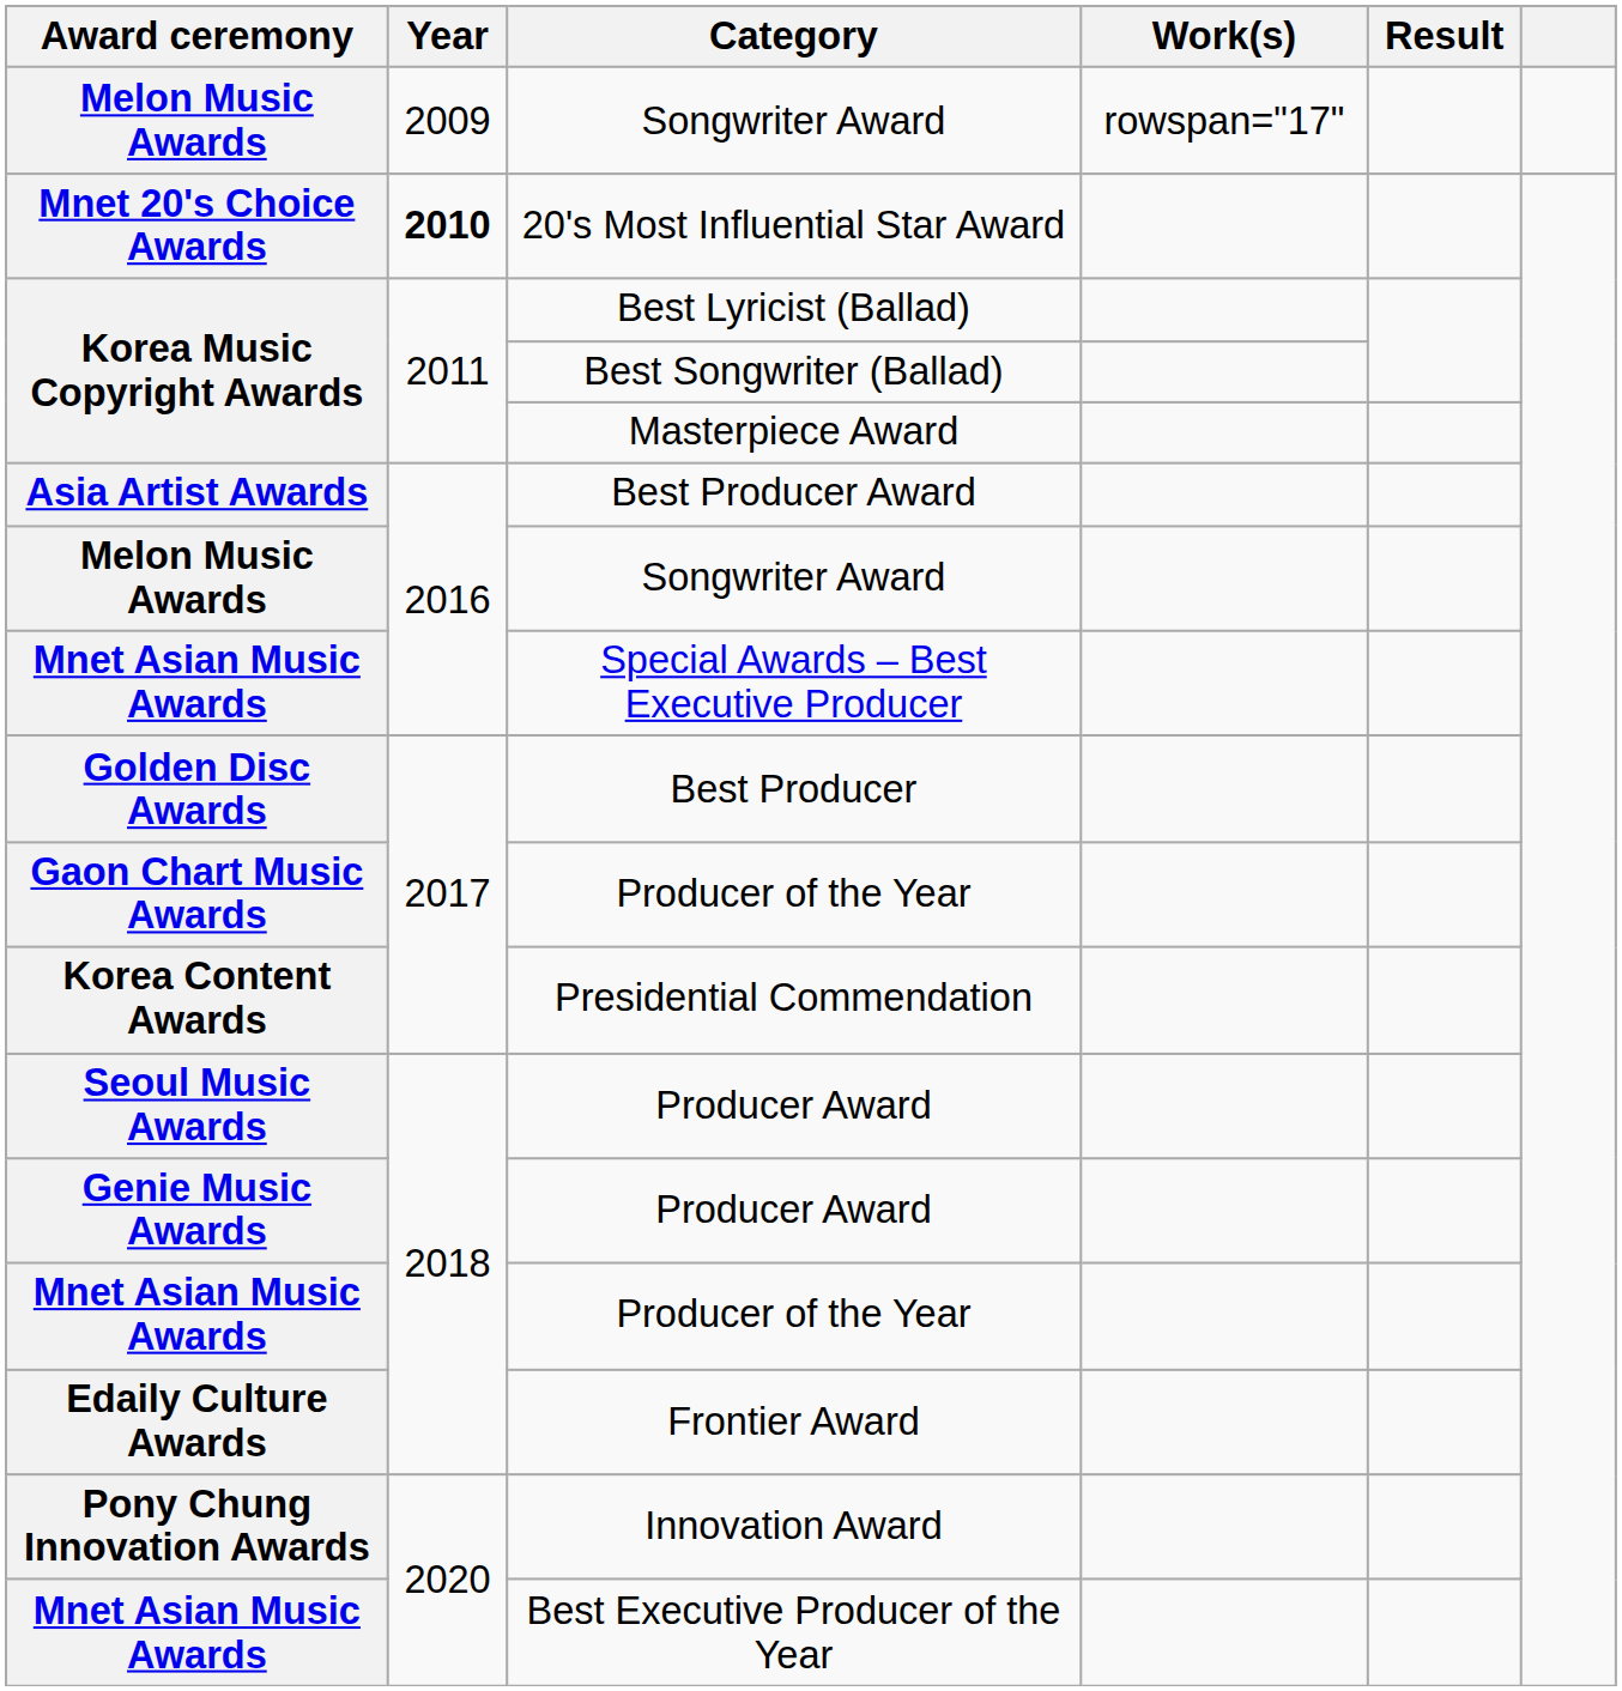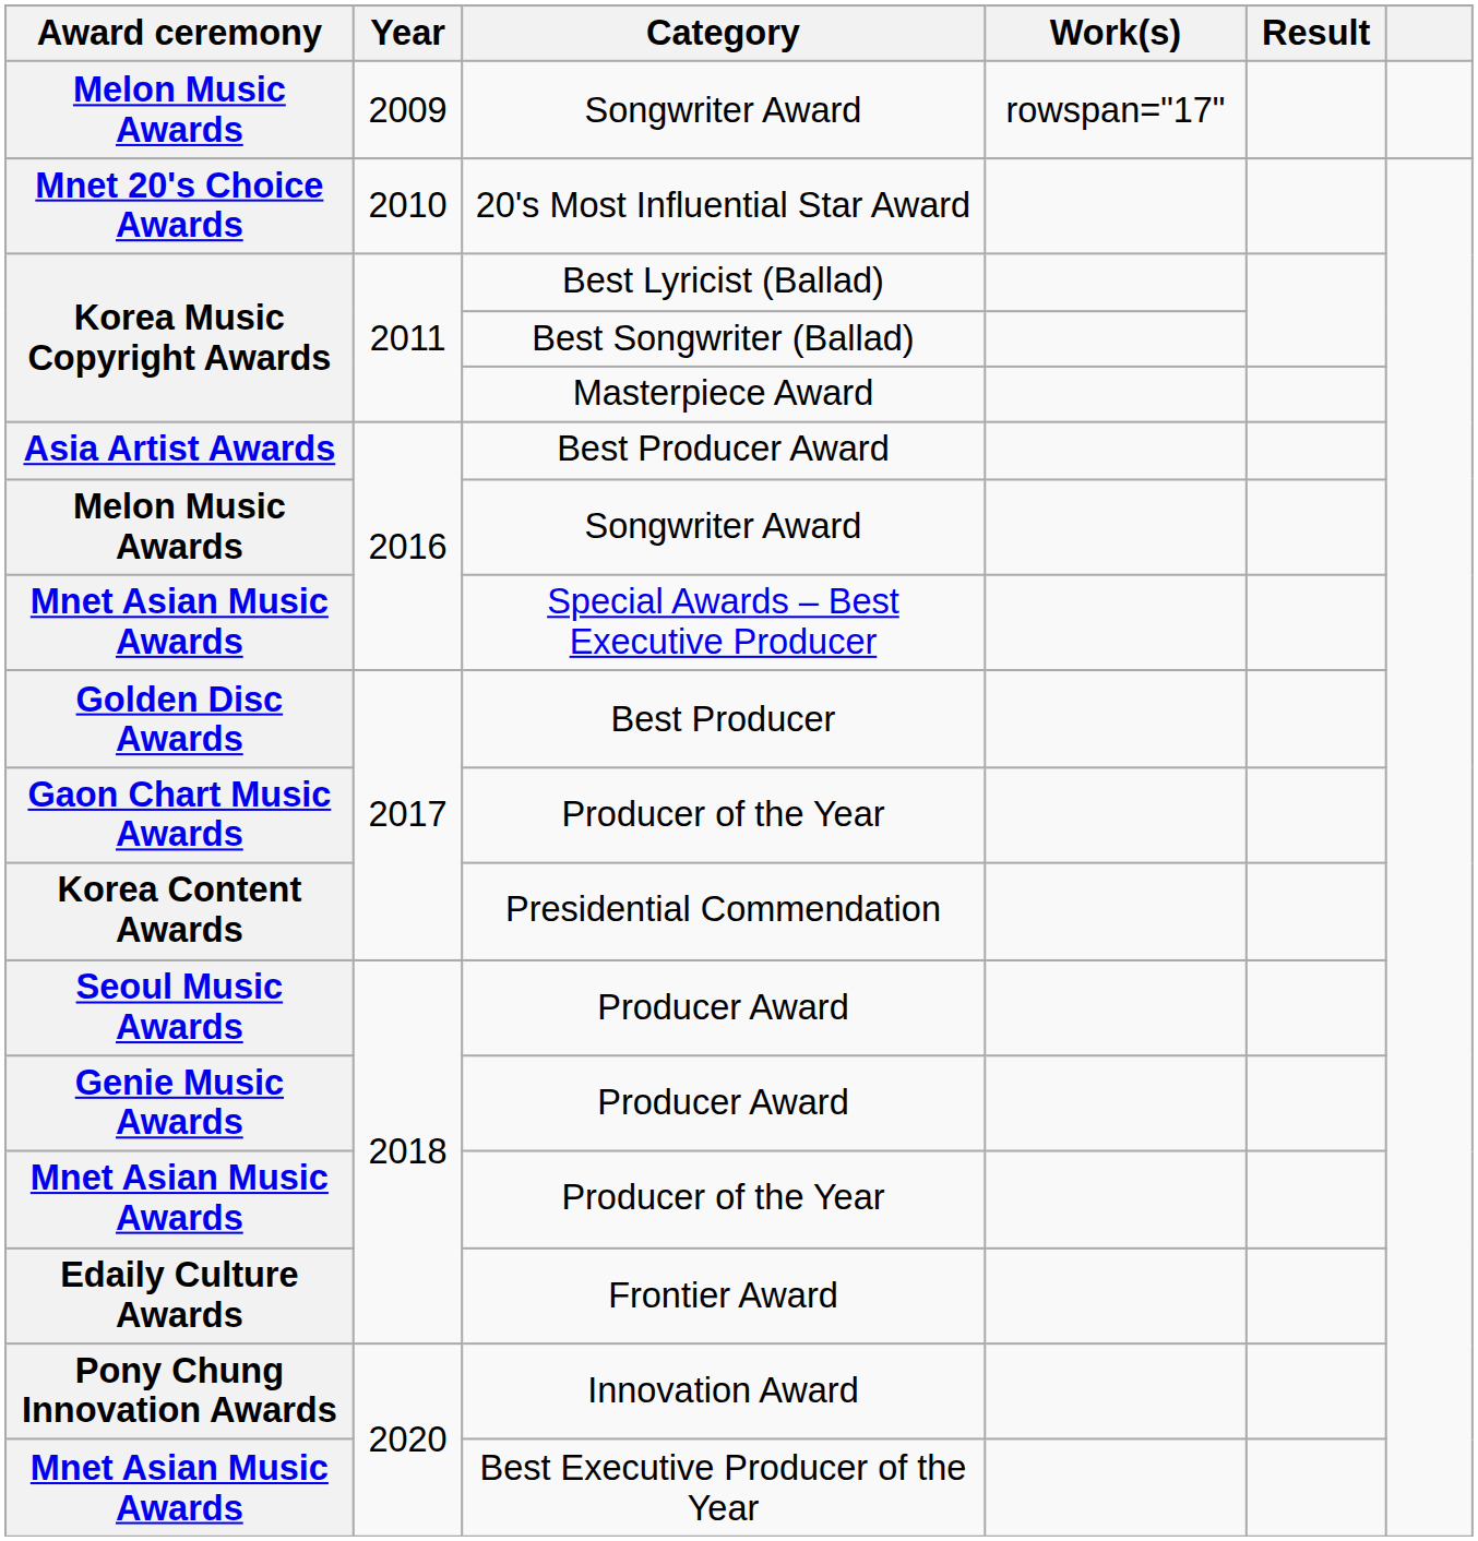20's Most Influential Star Award | Year: bold -> normal
